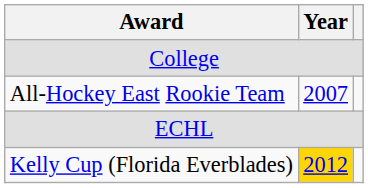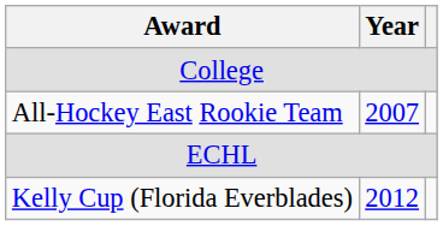Kelly Cup (Florida Everblades) | Year: gold background -> no background
